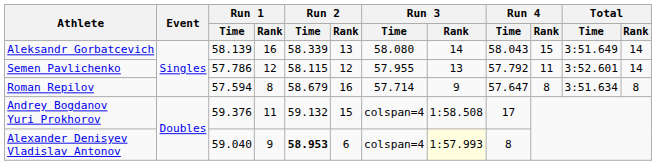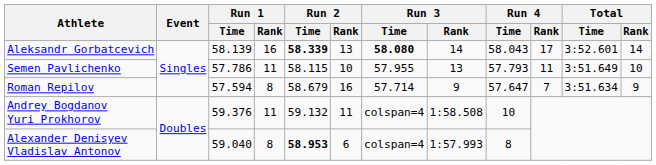Aleksandr Gorbatcevich | Run 2 / Time: normal -> bold
Aleksandr Gorbatcevich | Run 3 / Time: normal -> bold
Aleksandr Gorbatcevich | Run 4 / Rank: 15 -> 17
Aleksandr Gorbatcevich | Total / Time: 3:51.649 -> 3:52.601
Semen Pavlichenko | Run 1 / Rank: 12 -> 11
Semen Pavlichenko | Run 2 / Rank: 12 -> 10
Semen Pavlichenko | Run 4 / Time: 57.792 -> 57.793
Semen Pavlichenko | Total / Time: 3:52.601 -> 3:51.649
Semen Pavlichenko | Total / Rank: 14 -> 10
Roman Repilov | Run 4 / Rank: 8 -> 7
Roman Repilov | Total / Rank: 8 -> 9
Andrey Bogdanov Yuri Prokhorov | Run 2 / Rank: 15 -> 11
Andrey Bogdanov Yuri Prokhorov | Run 4 / Time: 17 -> 10
Alexander Denisyev Vladislav Antonov | Run 1 / Rank: 9 -> 8
Alexander Denisyev Vladislav Antonov | Run 3 / Rank: lightyellow background -> no background
